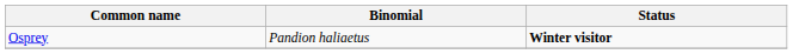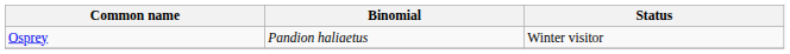Osprey | Status: bold -> normal
